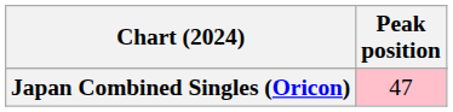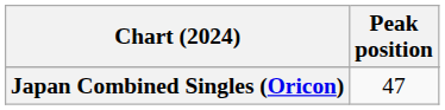row 2 | Peak position: pink background -> no background
